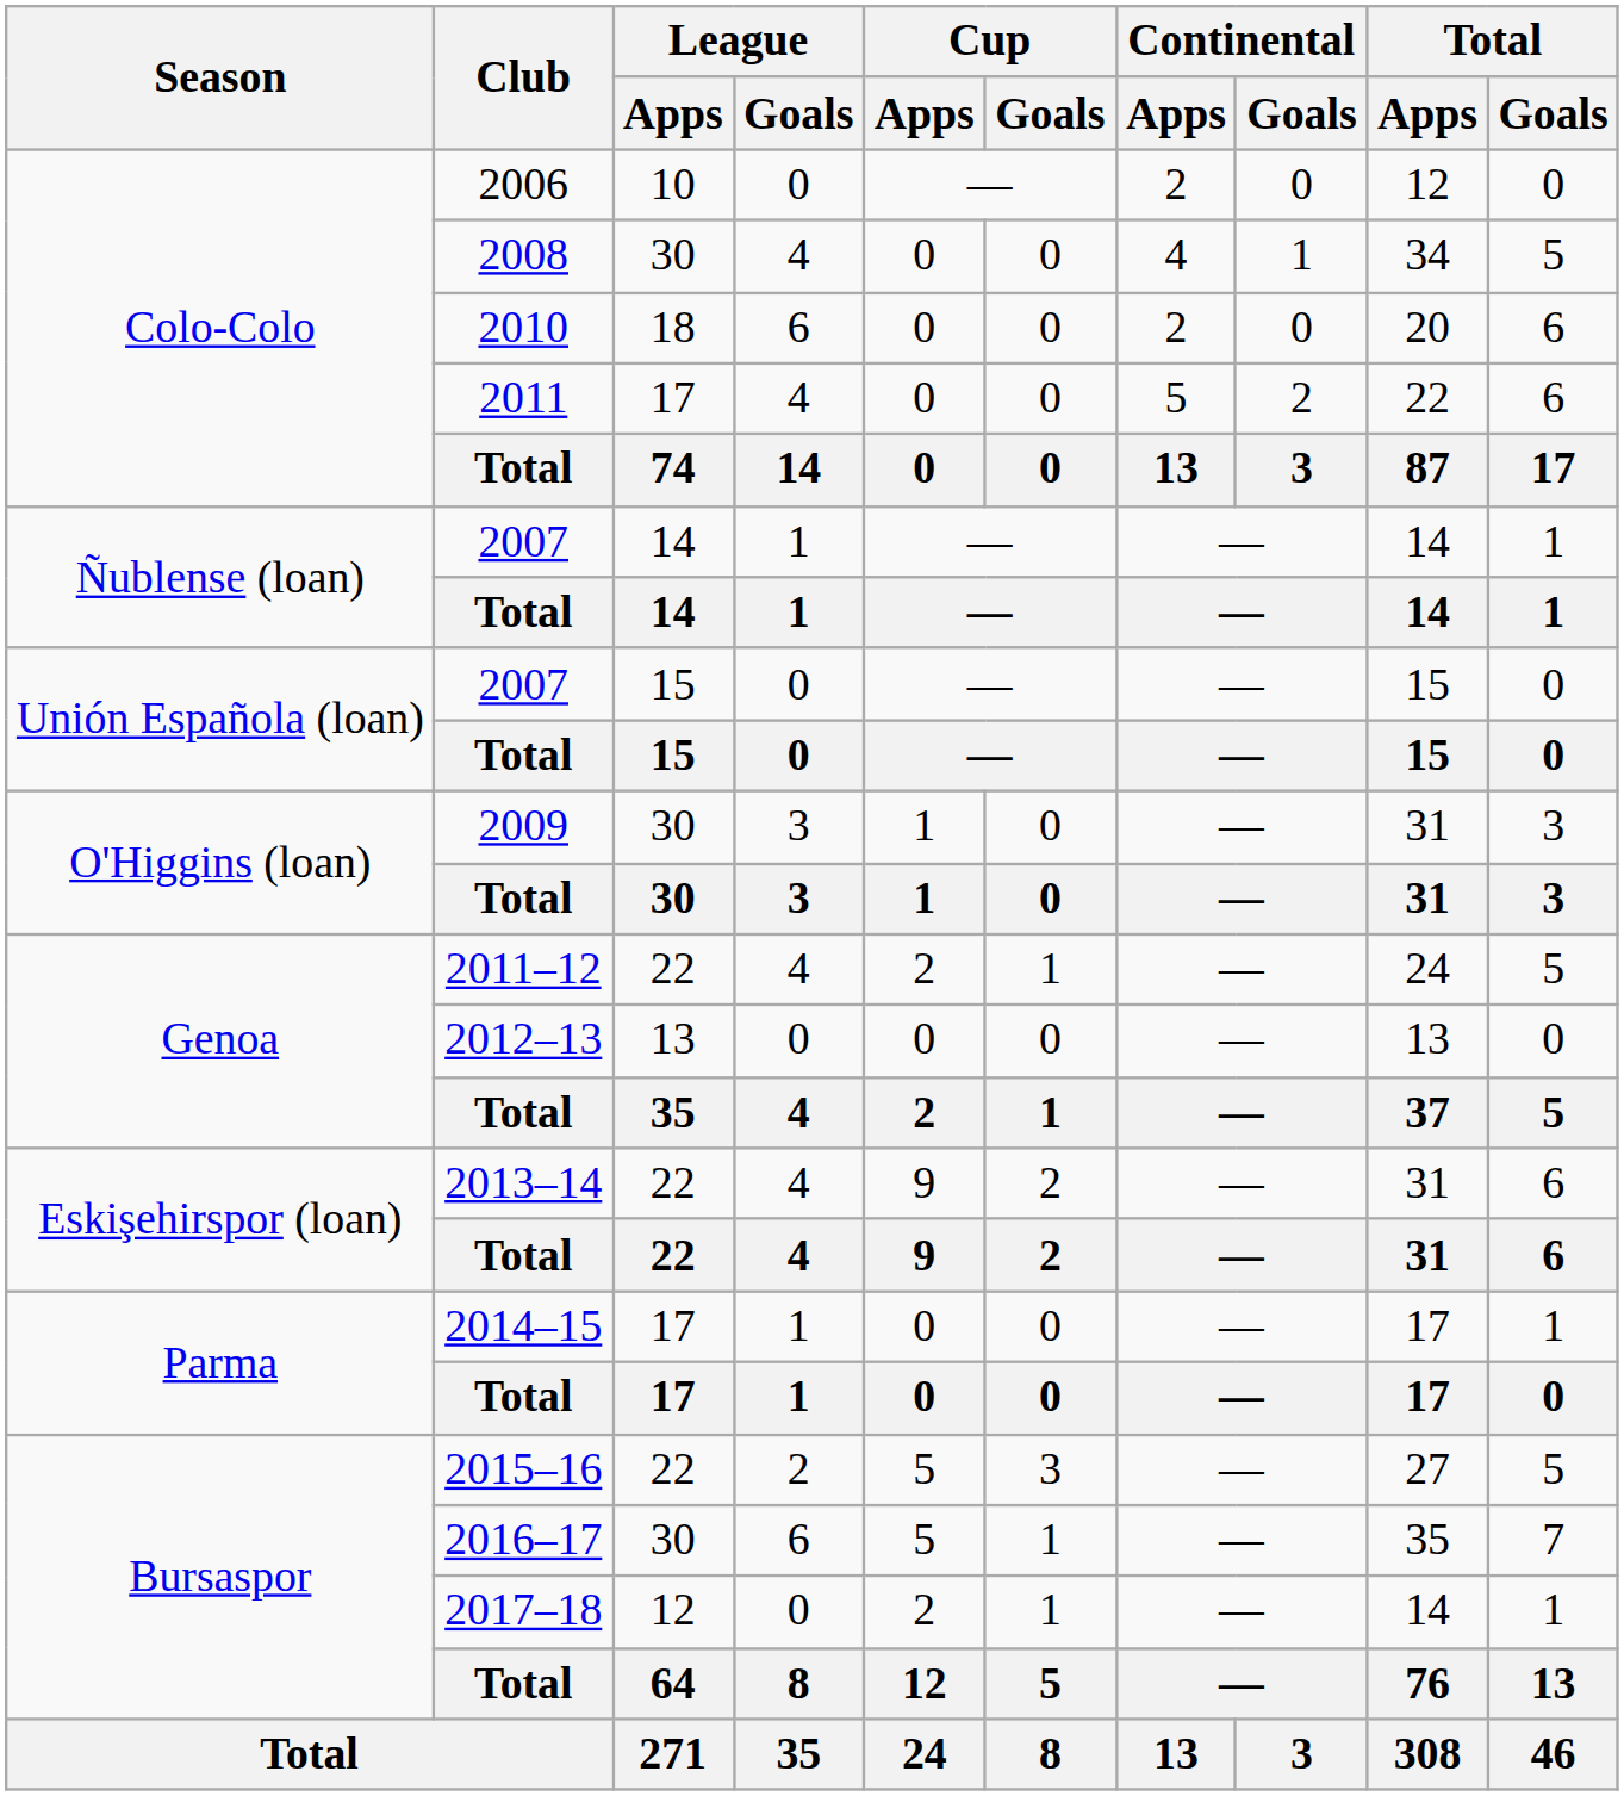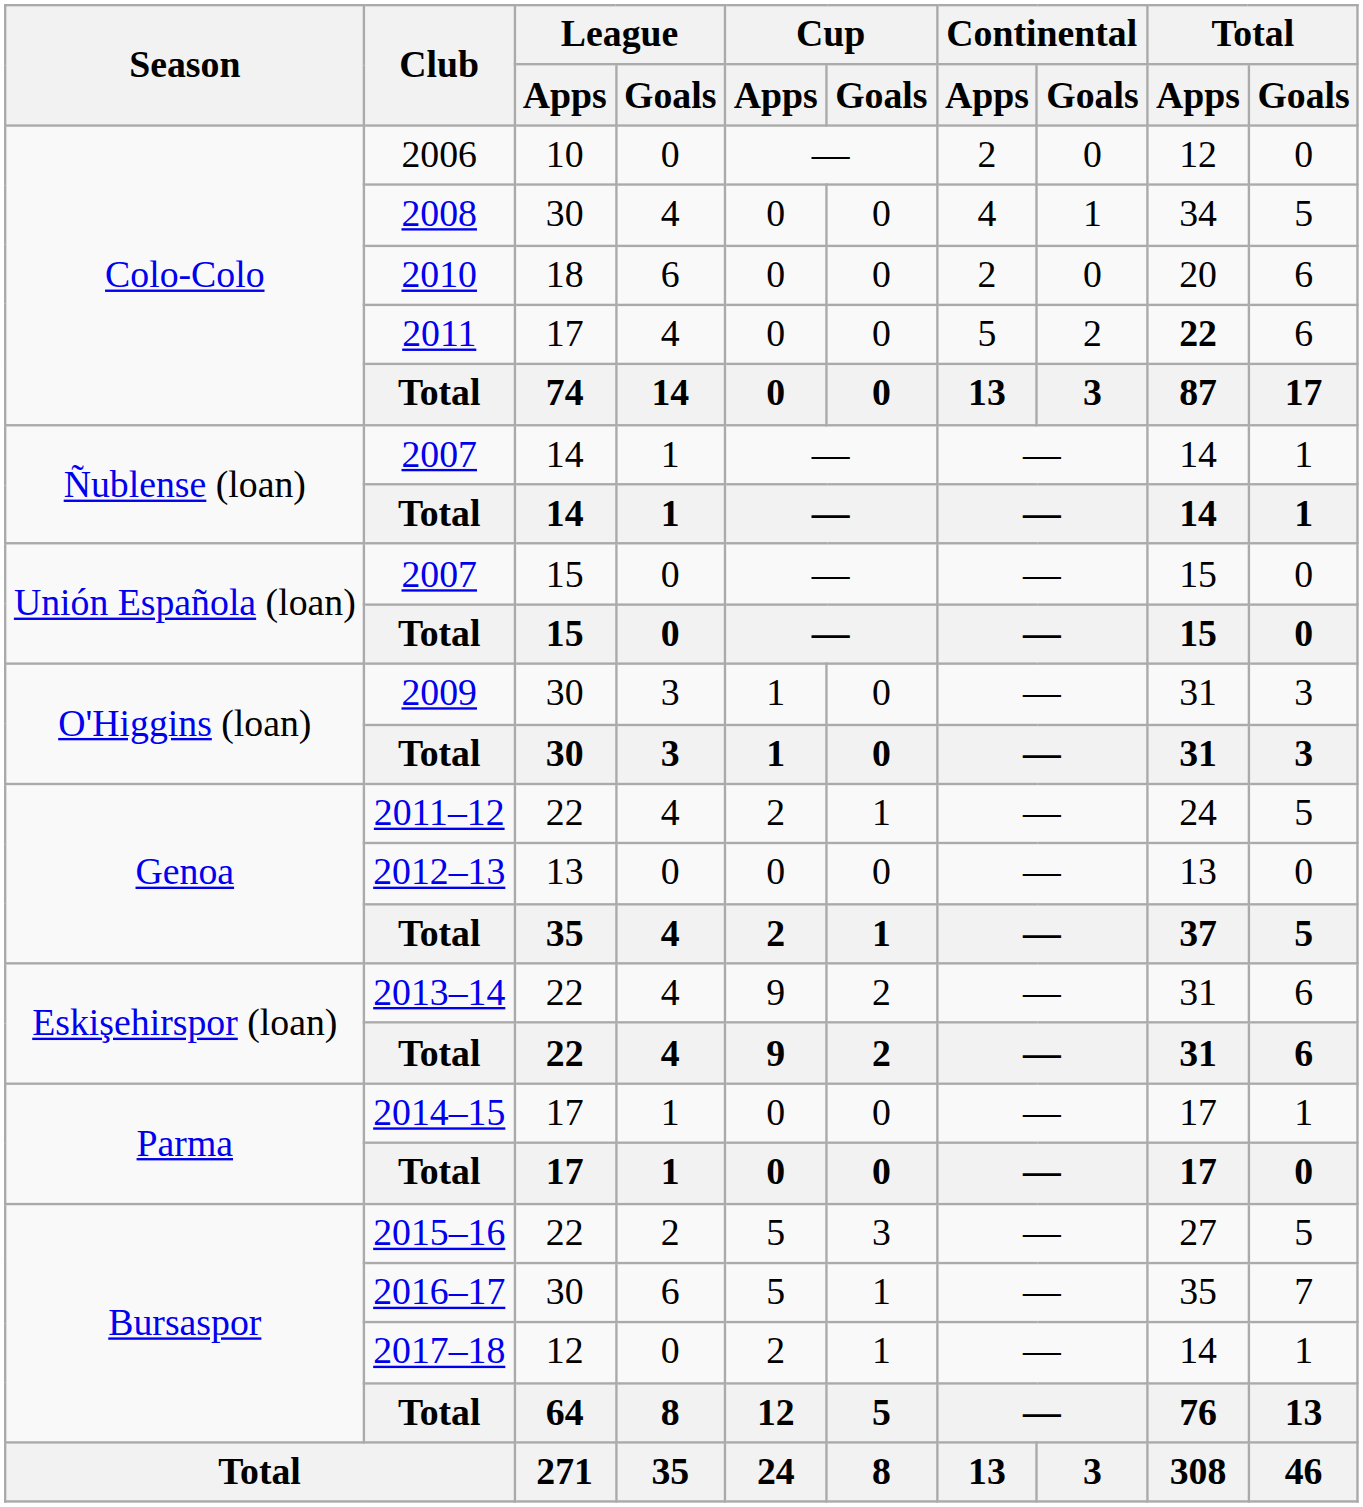2011 | Total / Apps: normal -> bold
